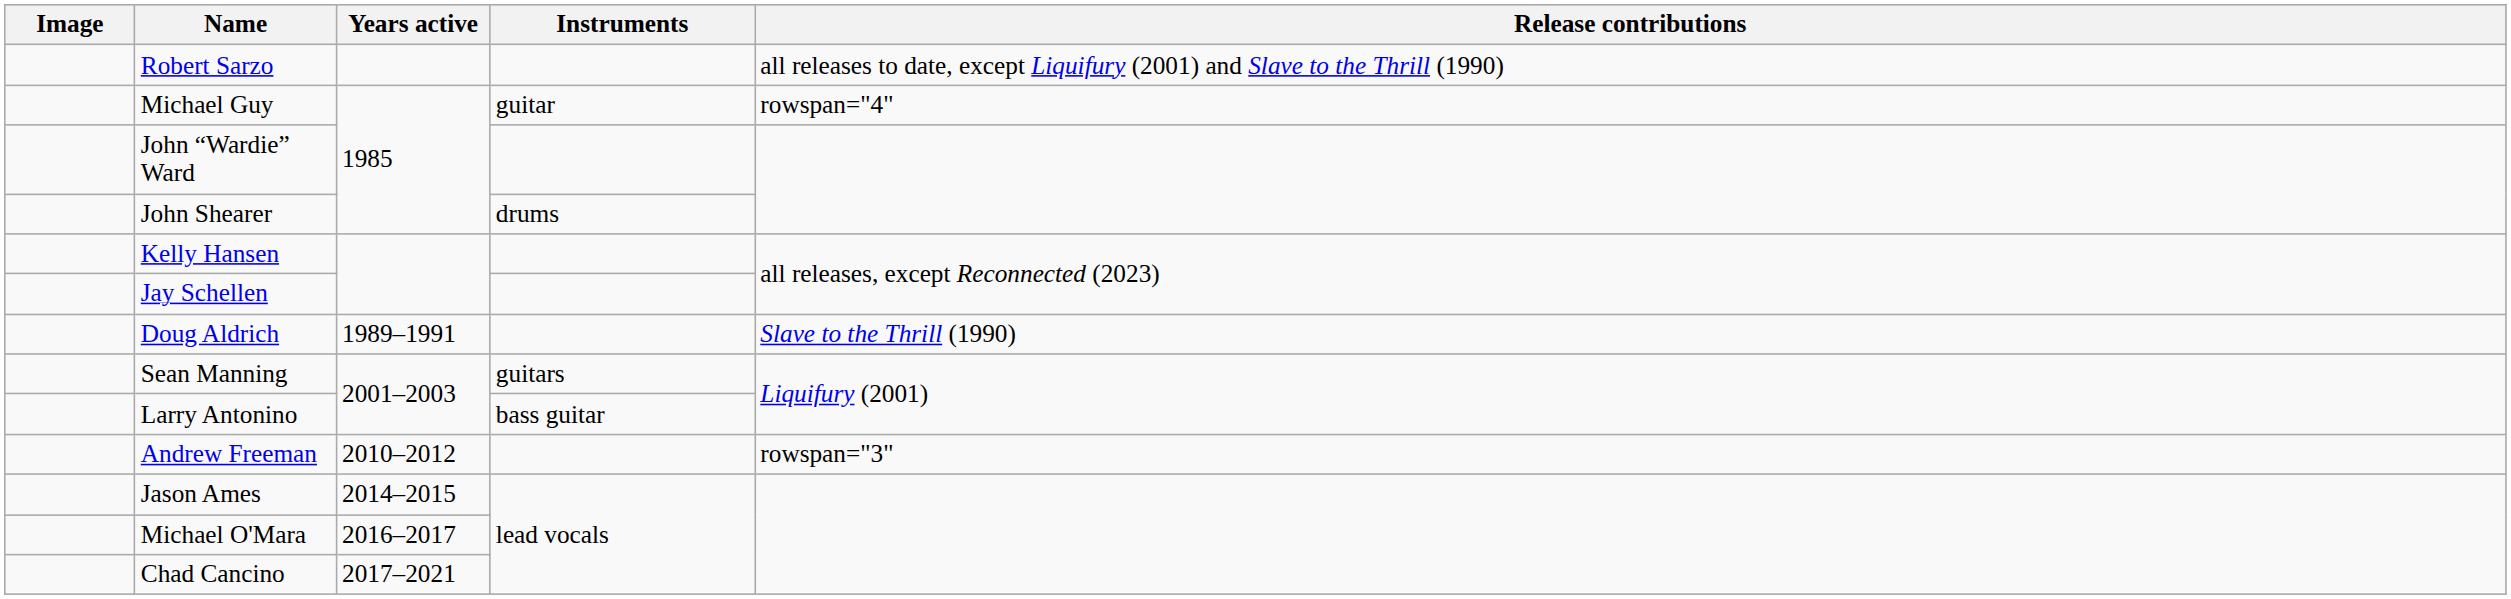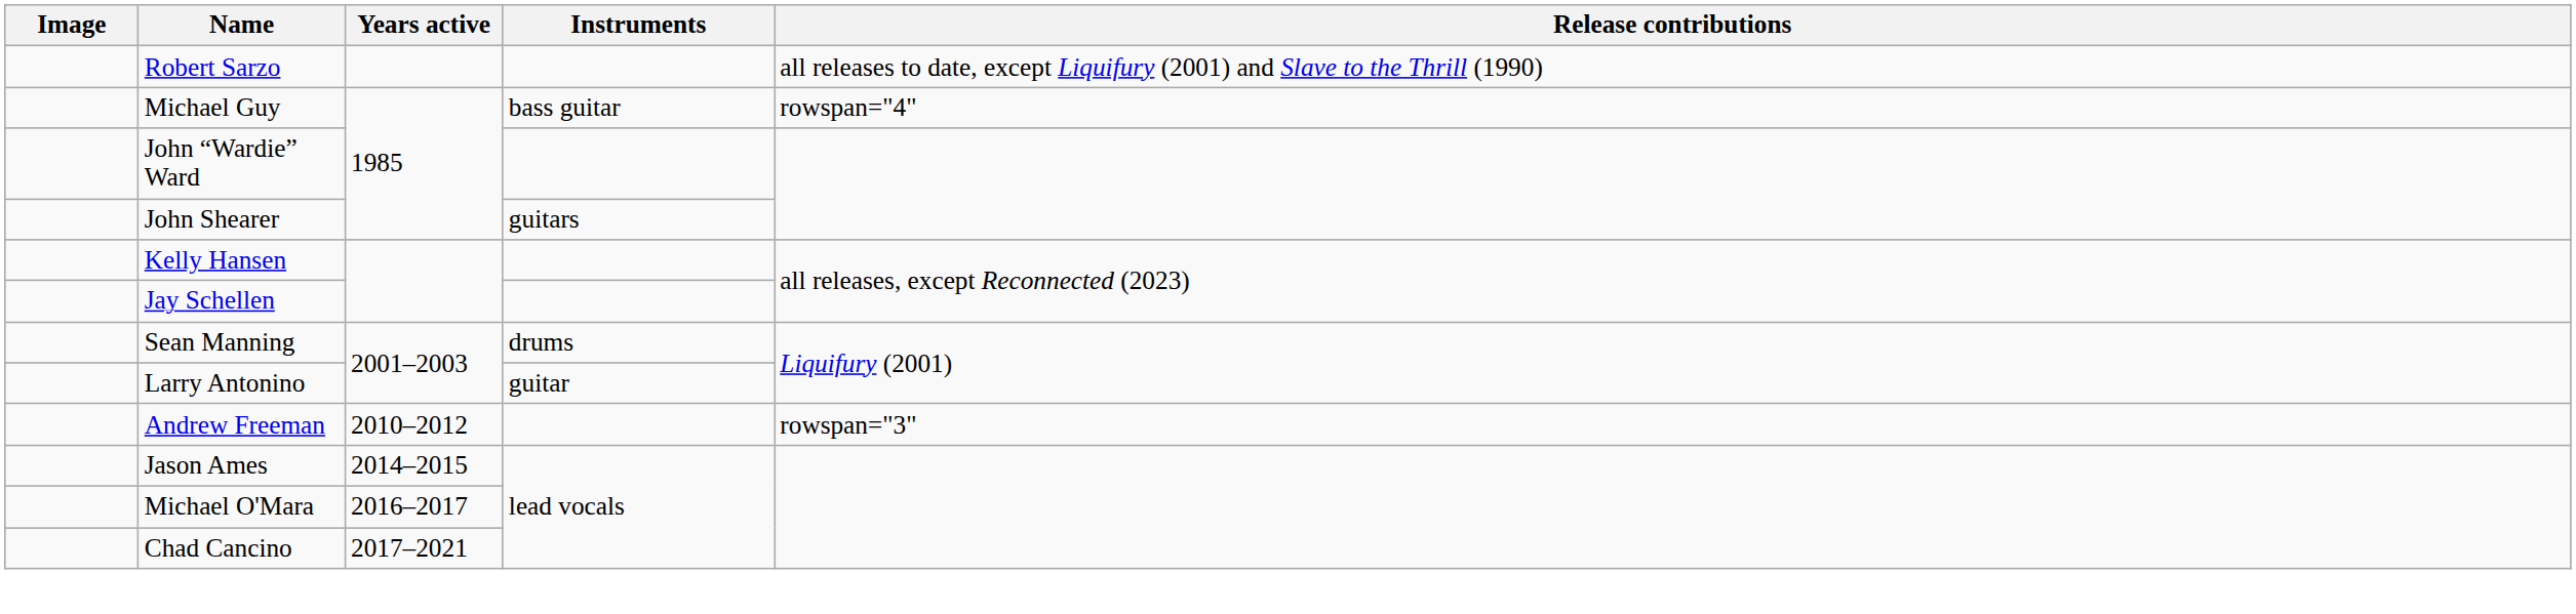Michael Guy | Instruments: guitar -> bass guitar
John Shearer | Instruments: drums -> guitars
- row: Doug Aldrich | 1989–1991 | Slave to the Thrill (1990)
Sean Manning | Instruments: guitars -> drums
Larry Antonino | Instruments: bass guitar -> guitar
